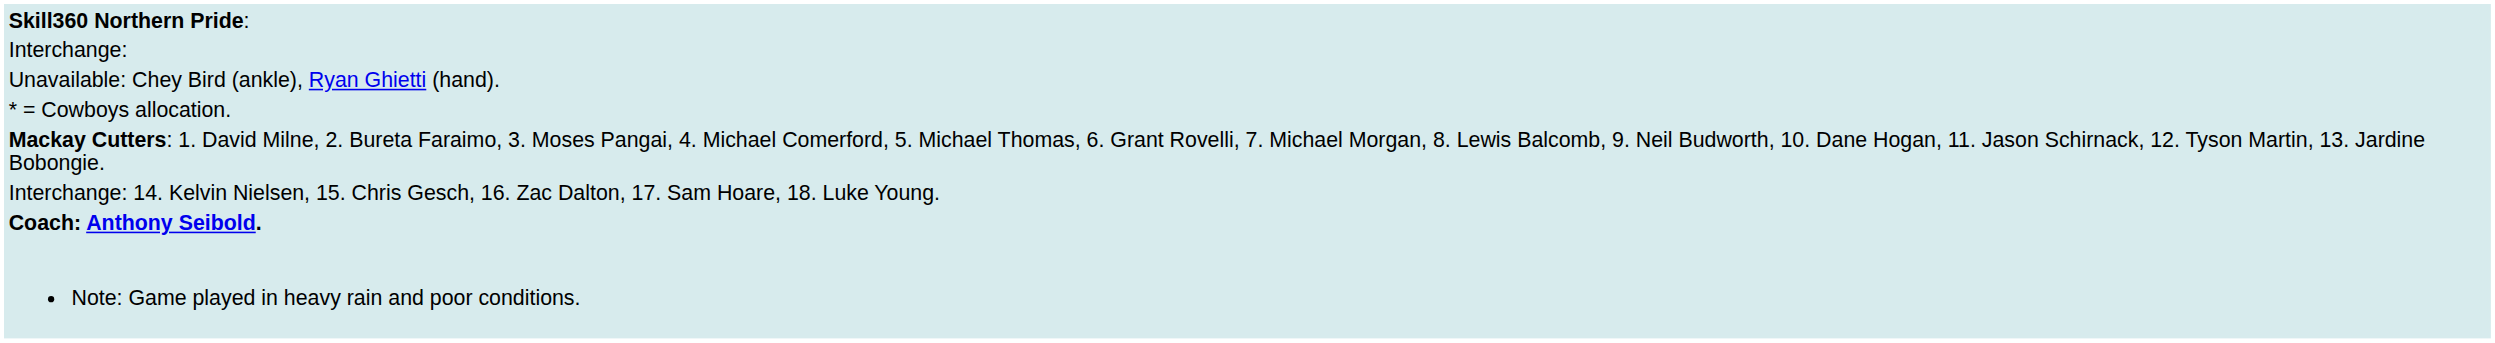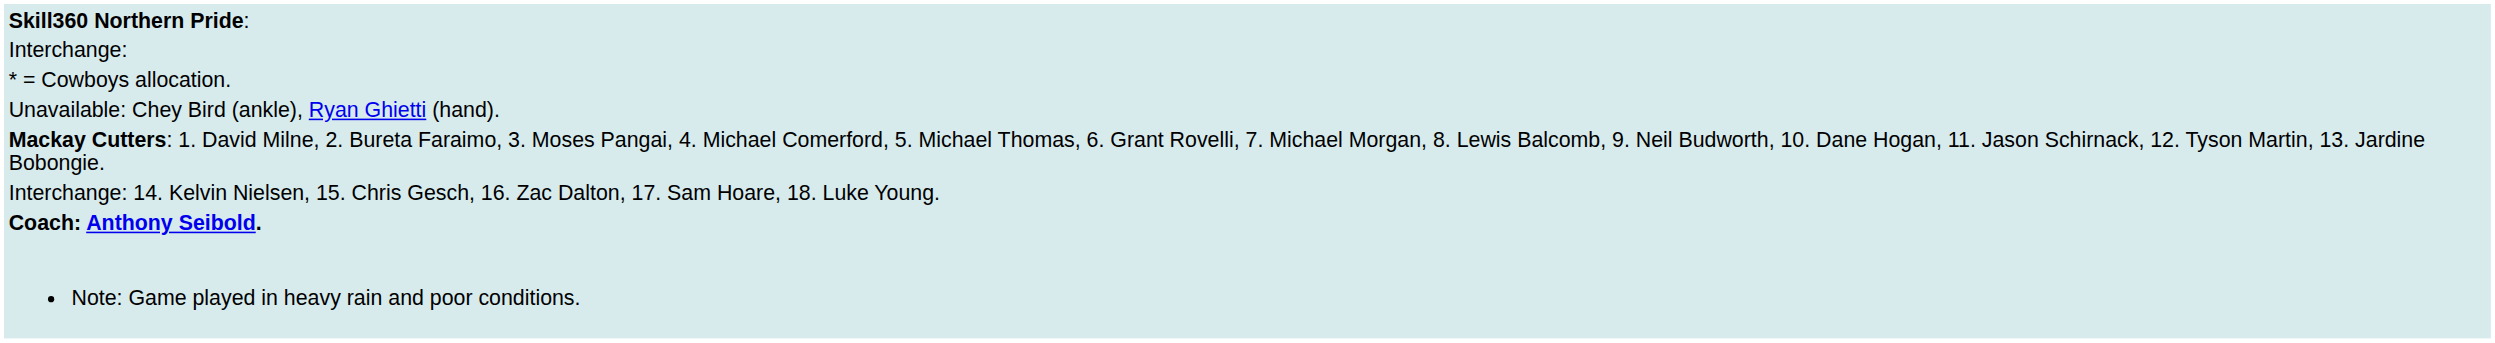row 3 | column 1: Unavailable: Chey Bird (ankle), Ryan Ghietti (hand). -> * = Cowboys allocation.
row 4 | column 1: * = Cowboys allocation. -> Unavailable: Chey Bird (ankle), Ryan Ghietti (hand).
